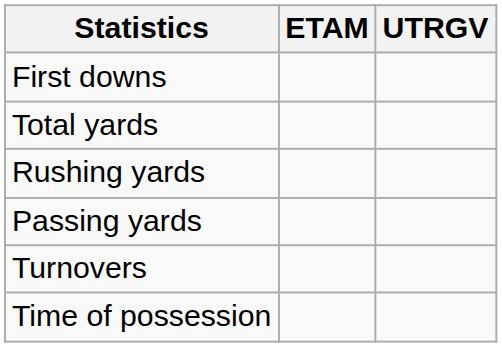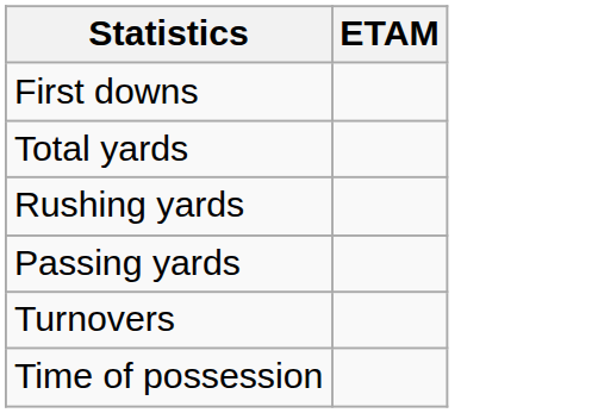- column: UTRGV
